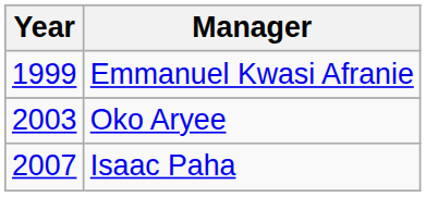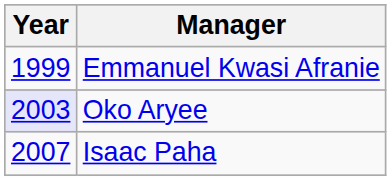Oko Aryee | Year: no background -> lavender background
